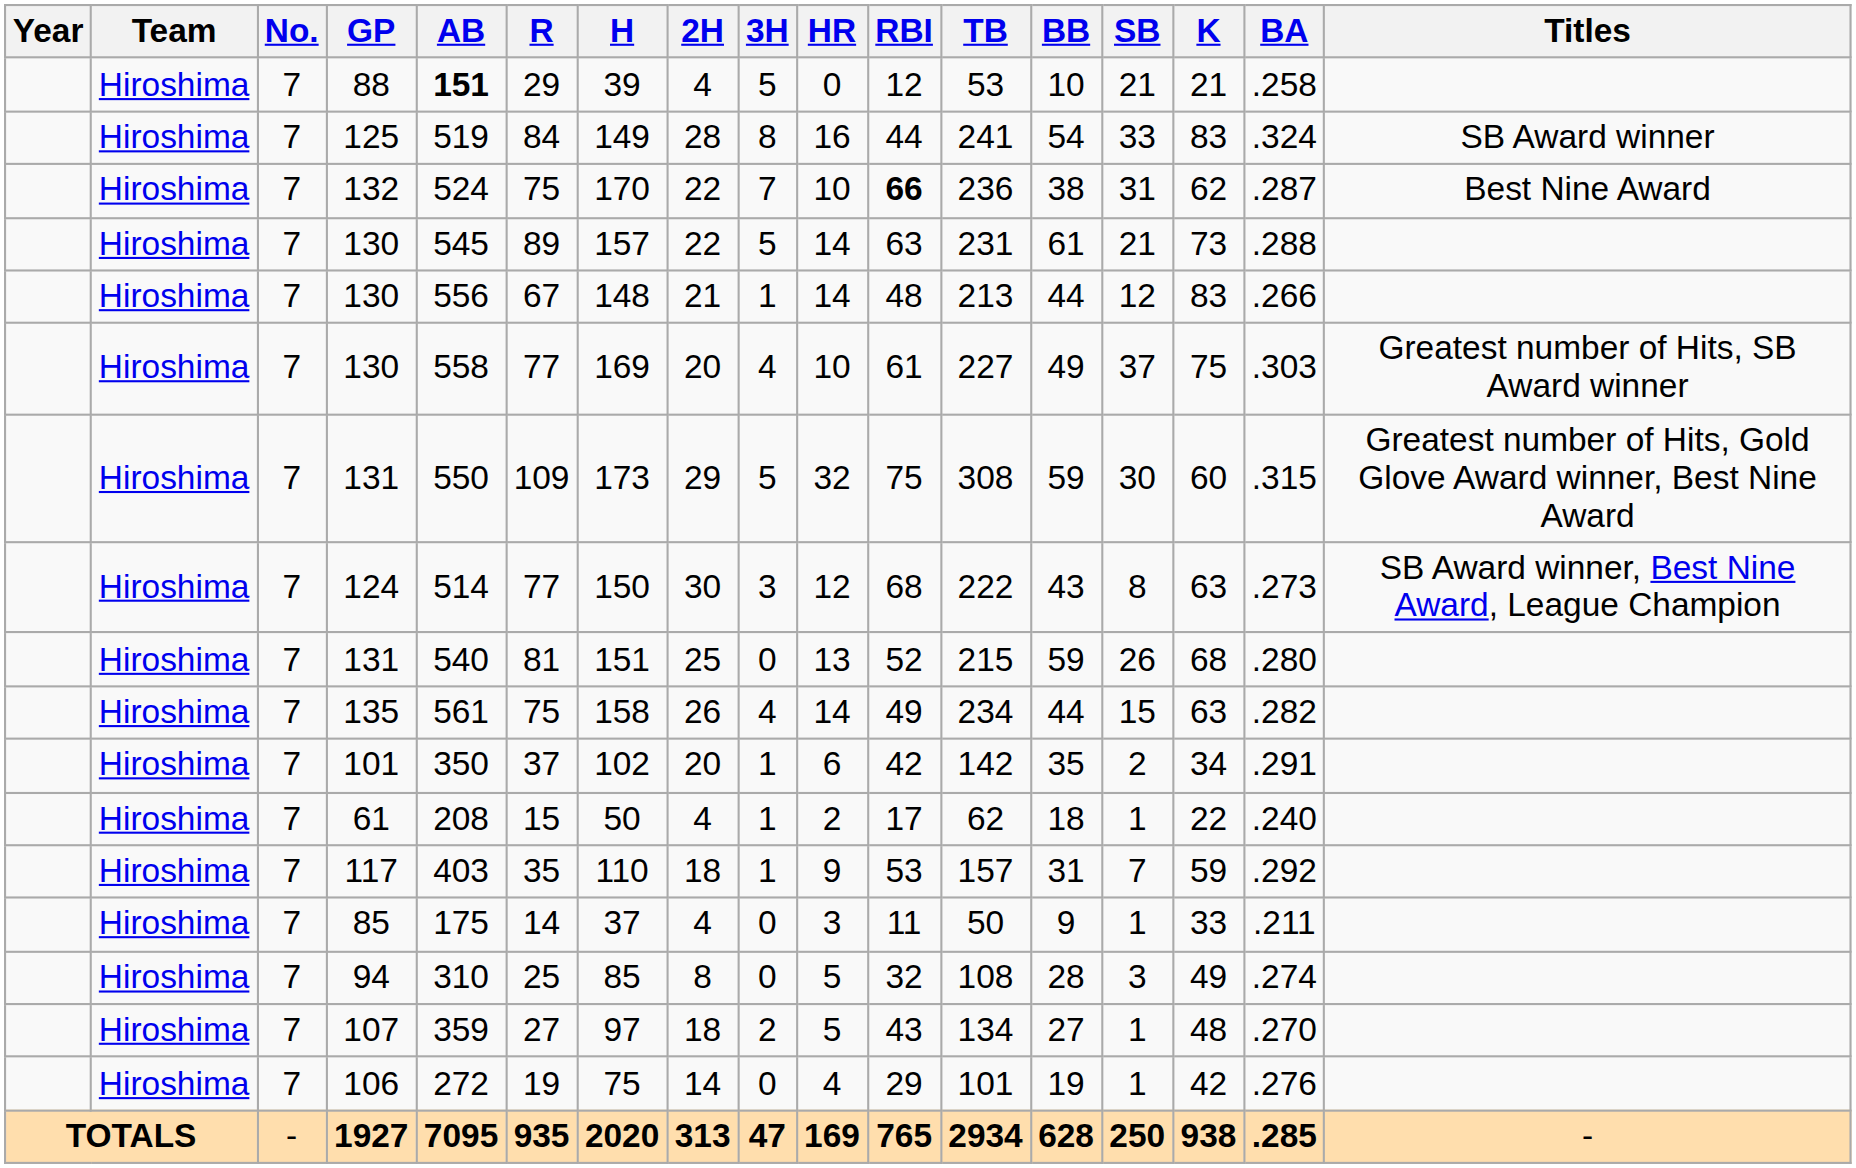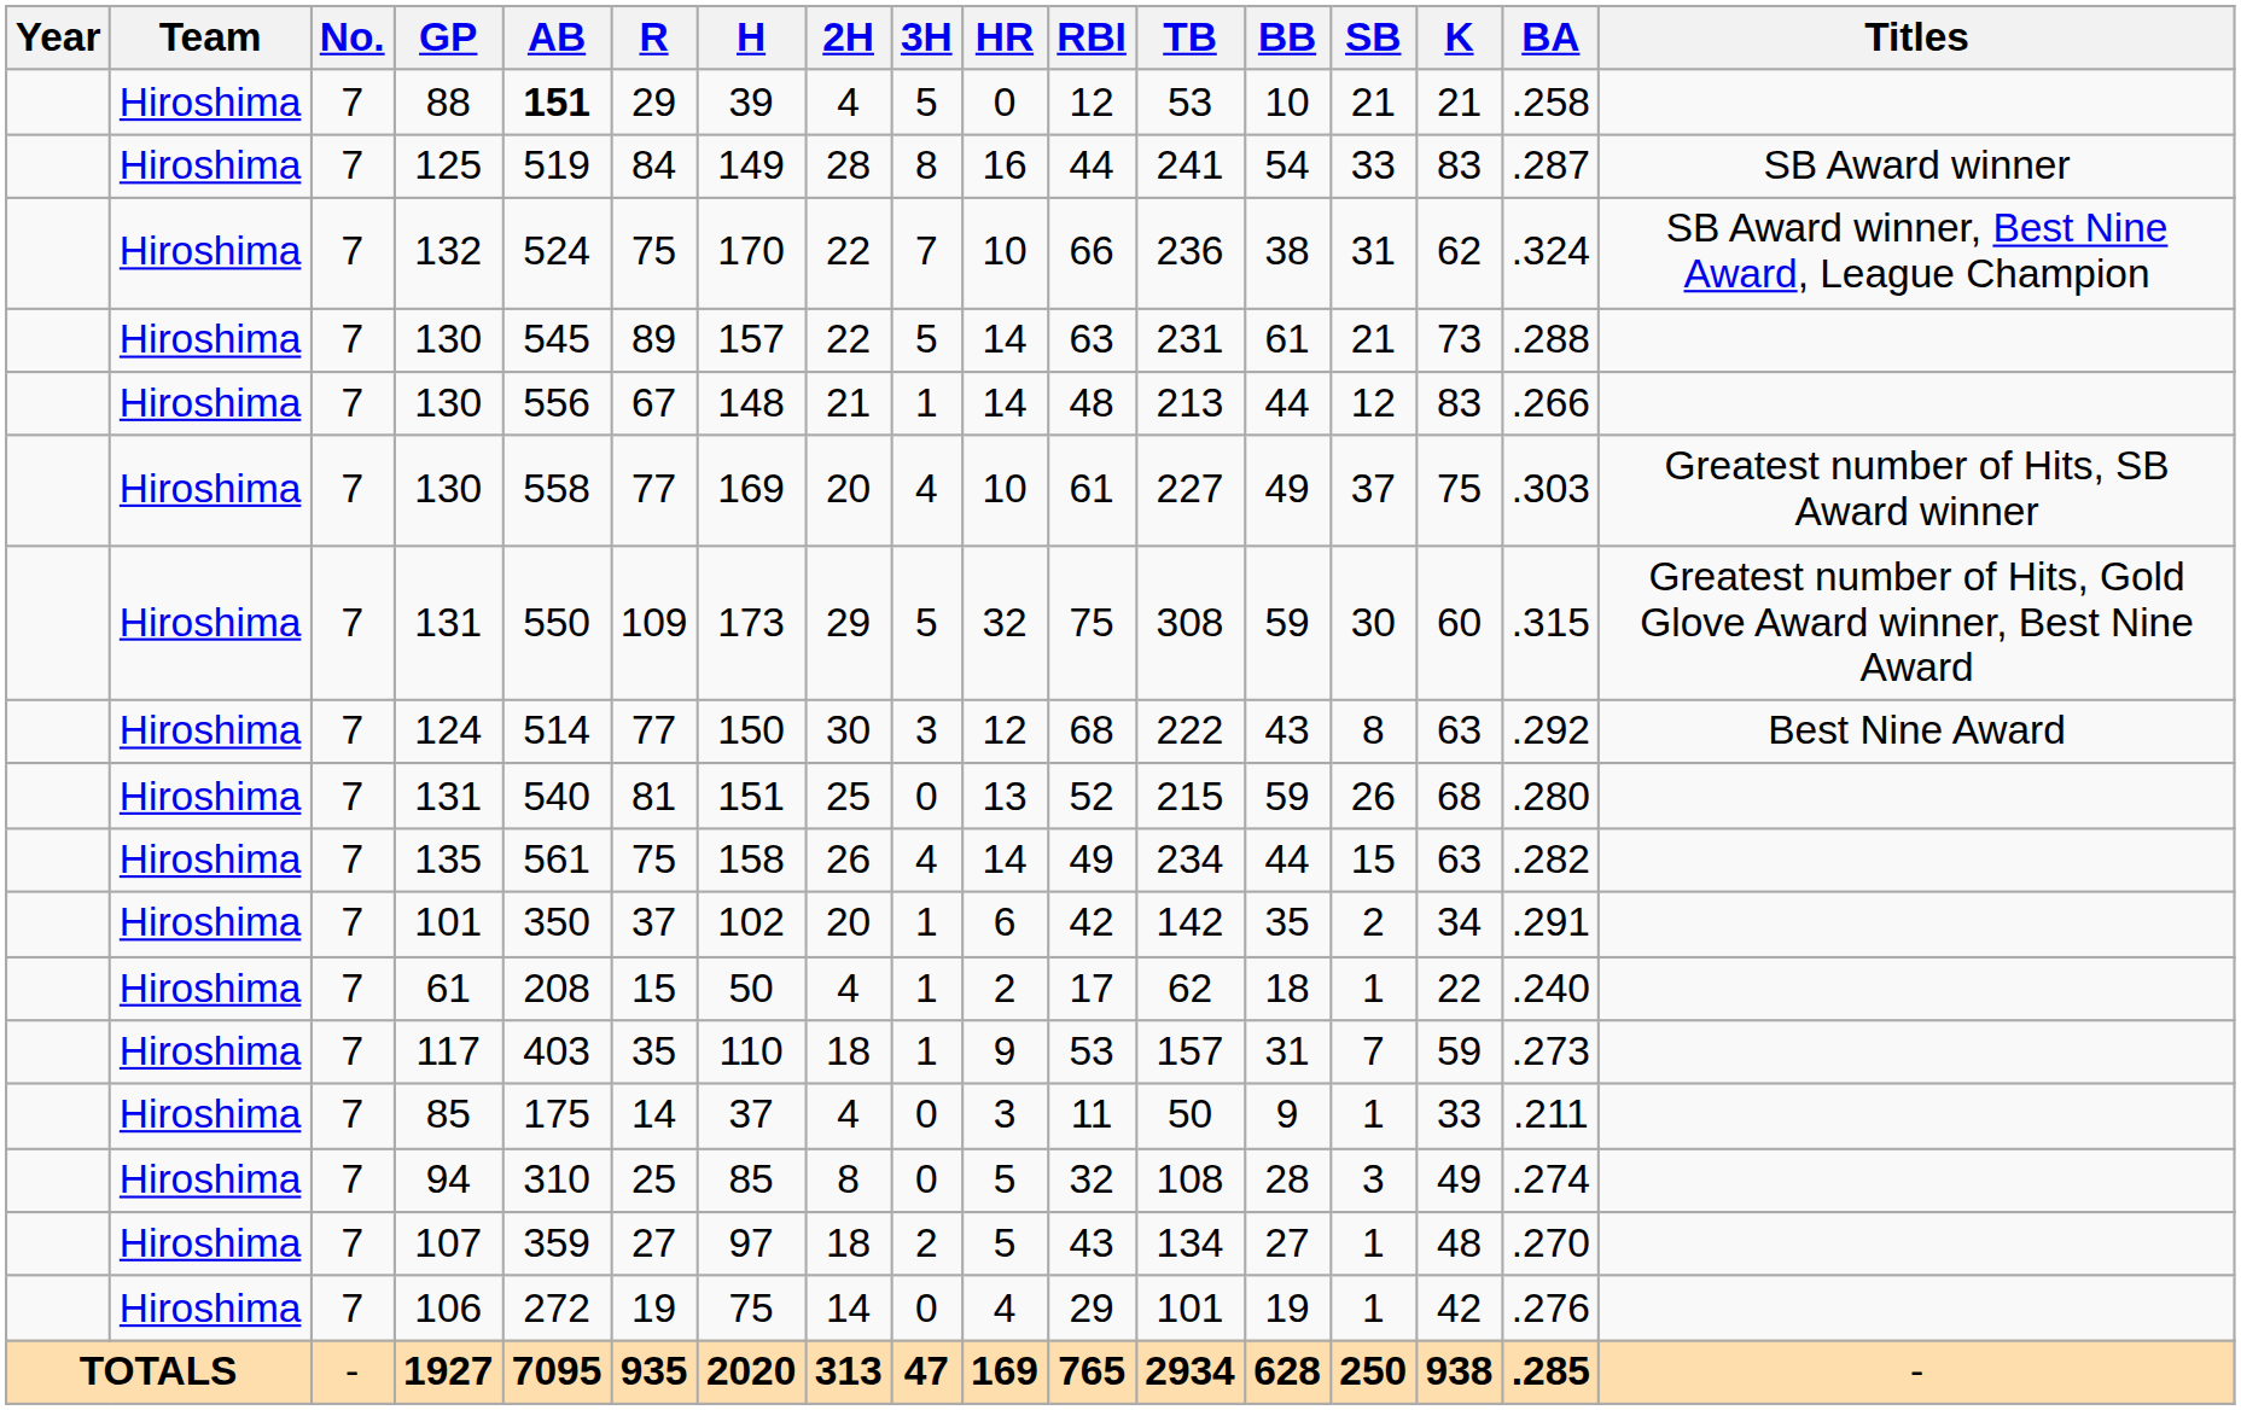125 | BA: .324 -> .287
132 | RBI: bold -> normal
132 | BA: .287 -> .324
132 | Titles: Best Nine Award -> SB Award winner, Best Nine Award, League Champion
124 | BA: .273 -> .292
124 | Titles: SB Award winner, Best Nine Award, League Champion -> Best Nine Award
117 | BA: .292 -> .273
